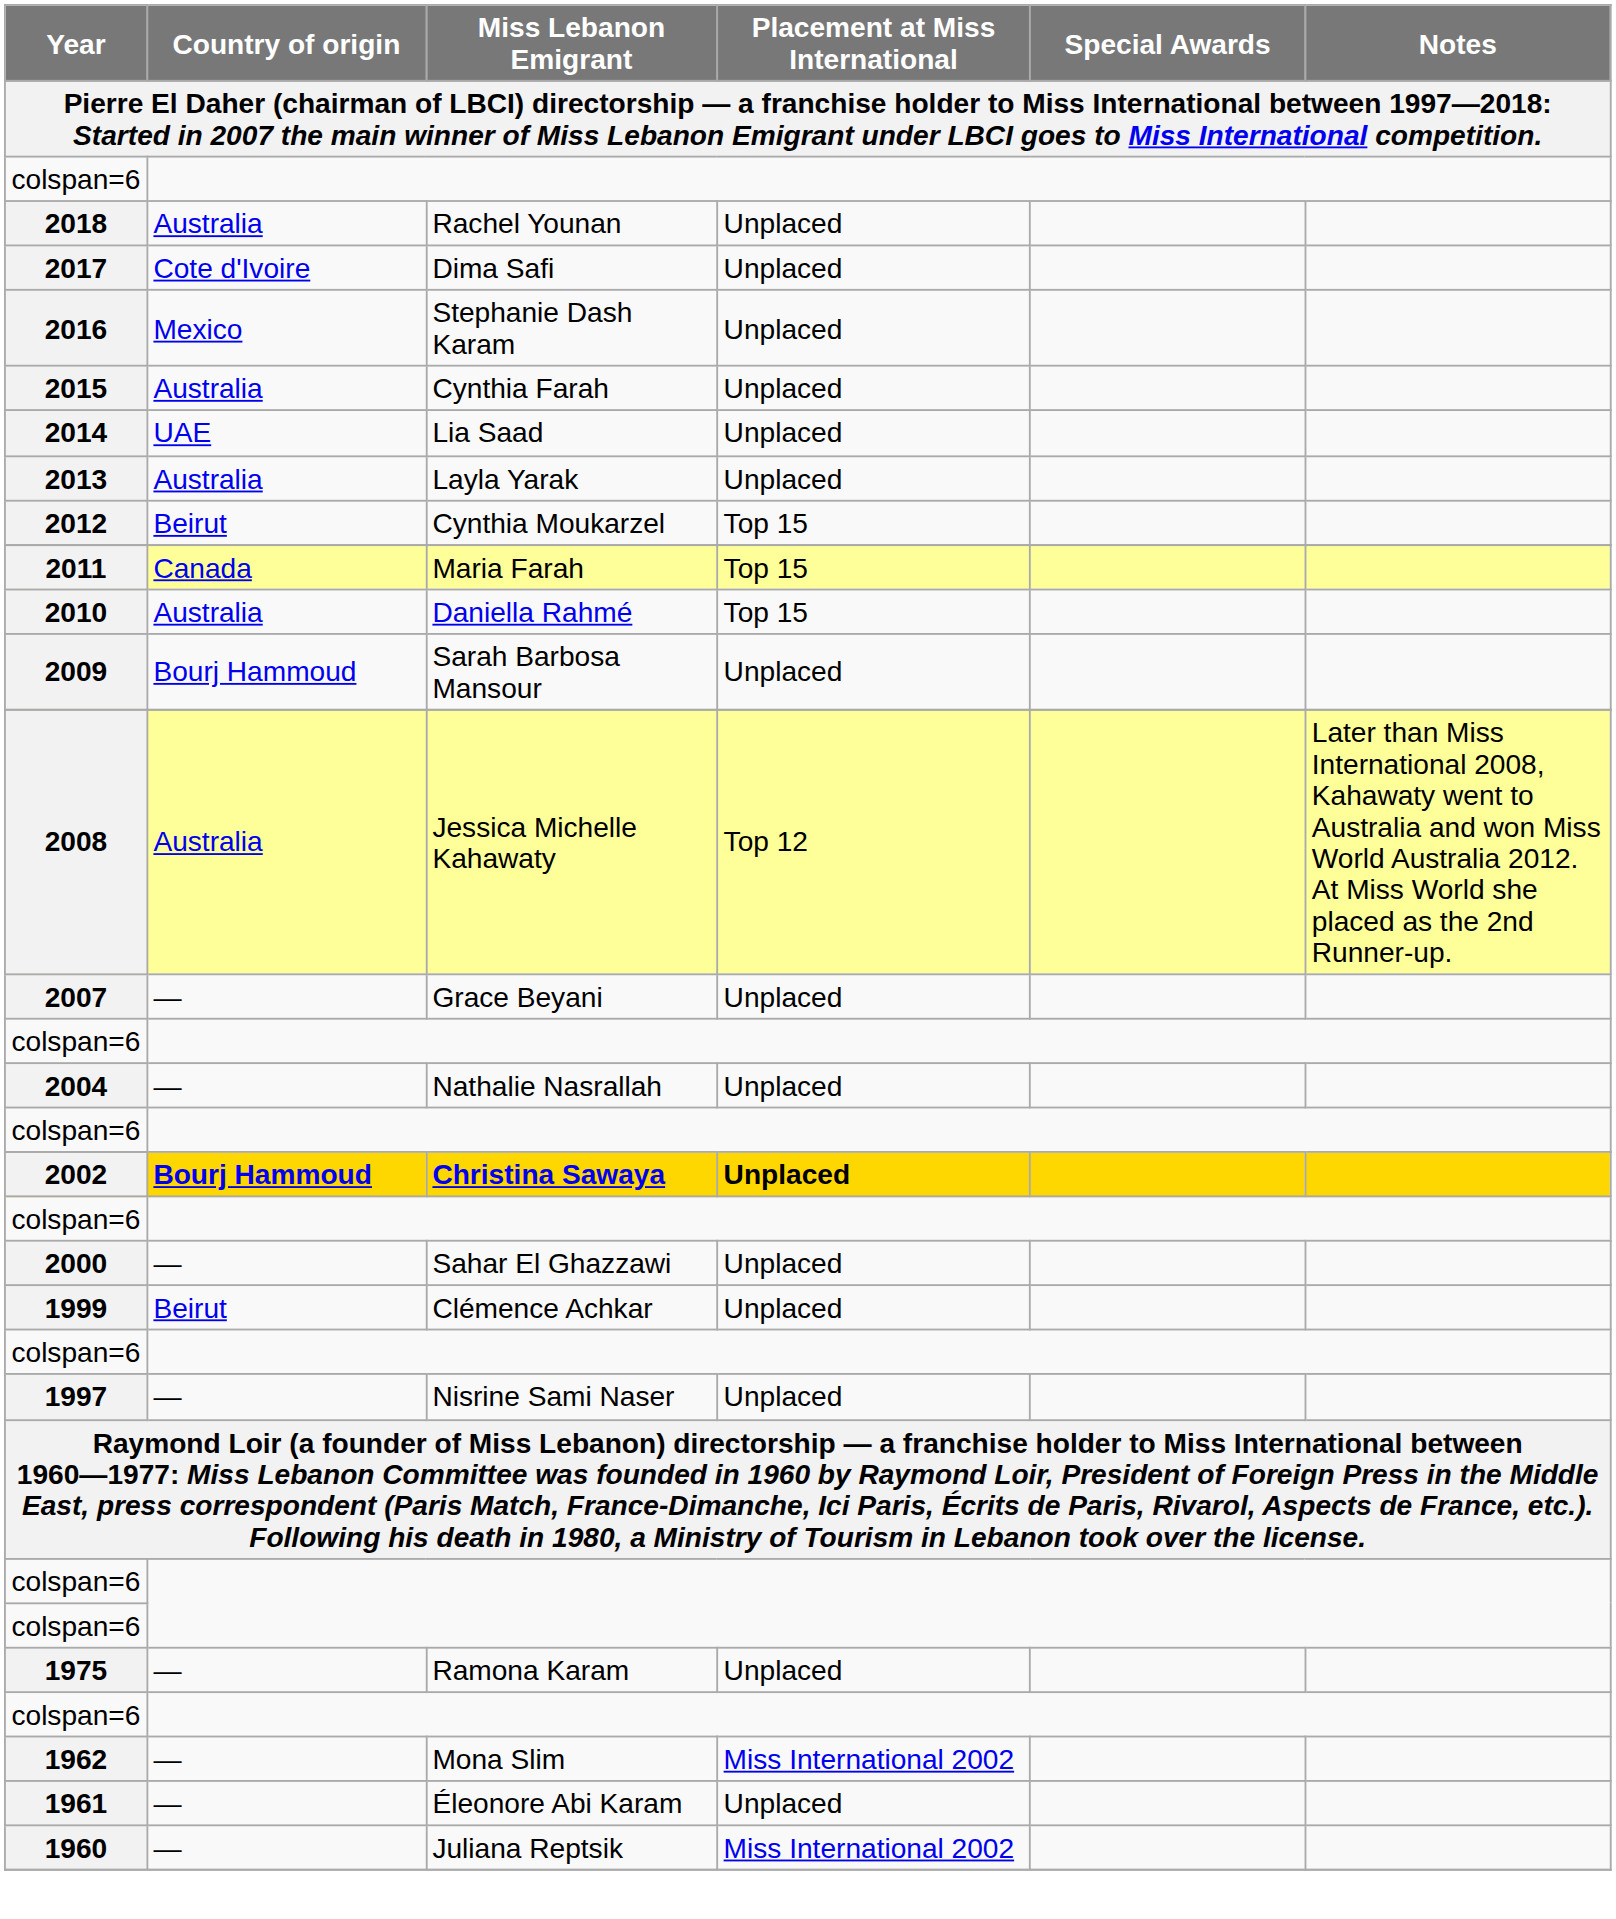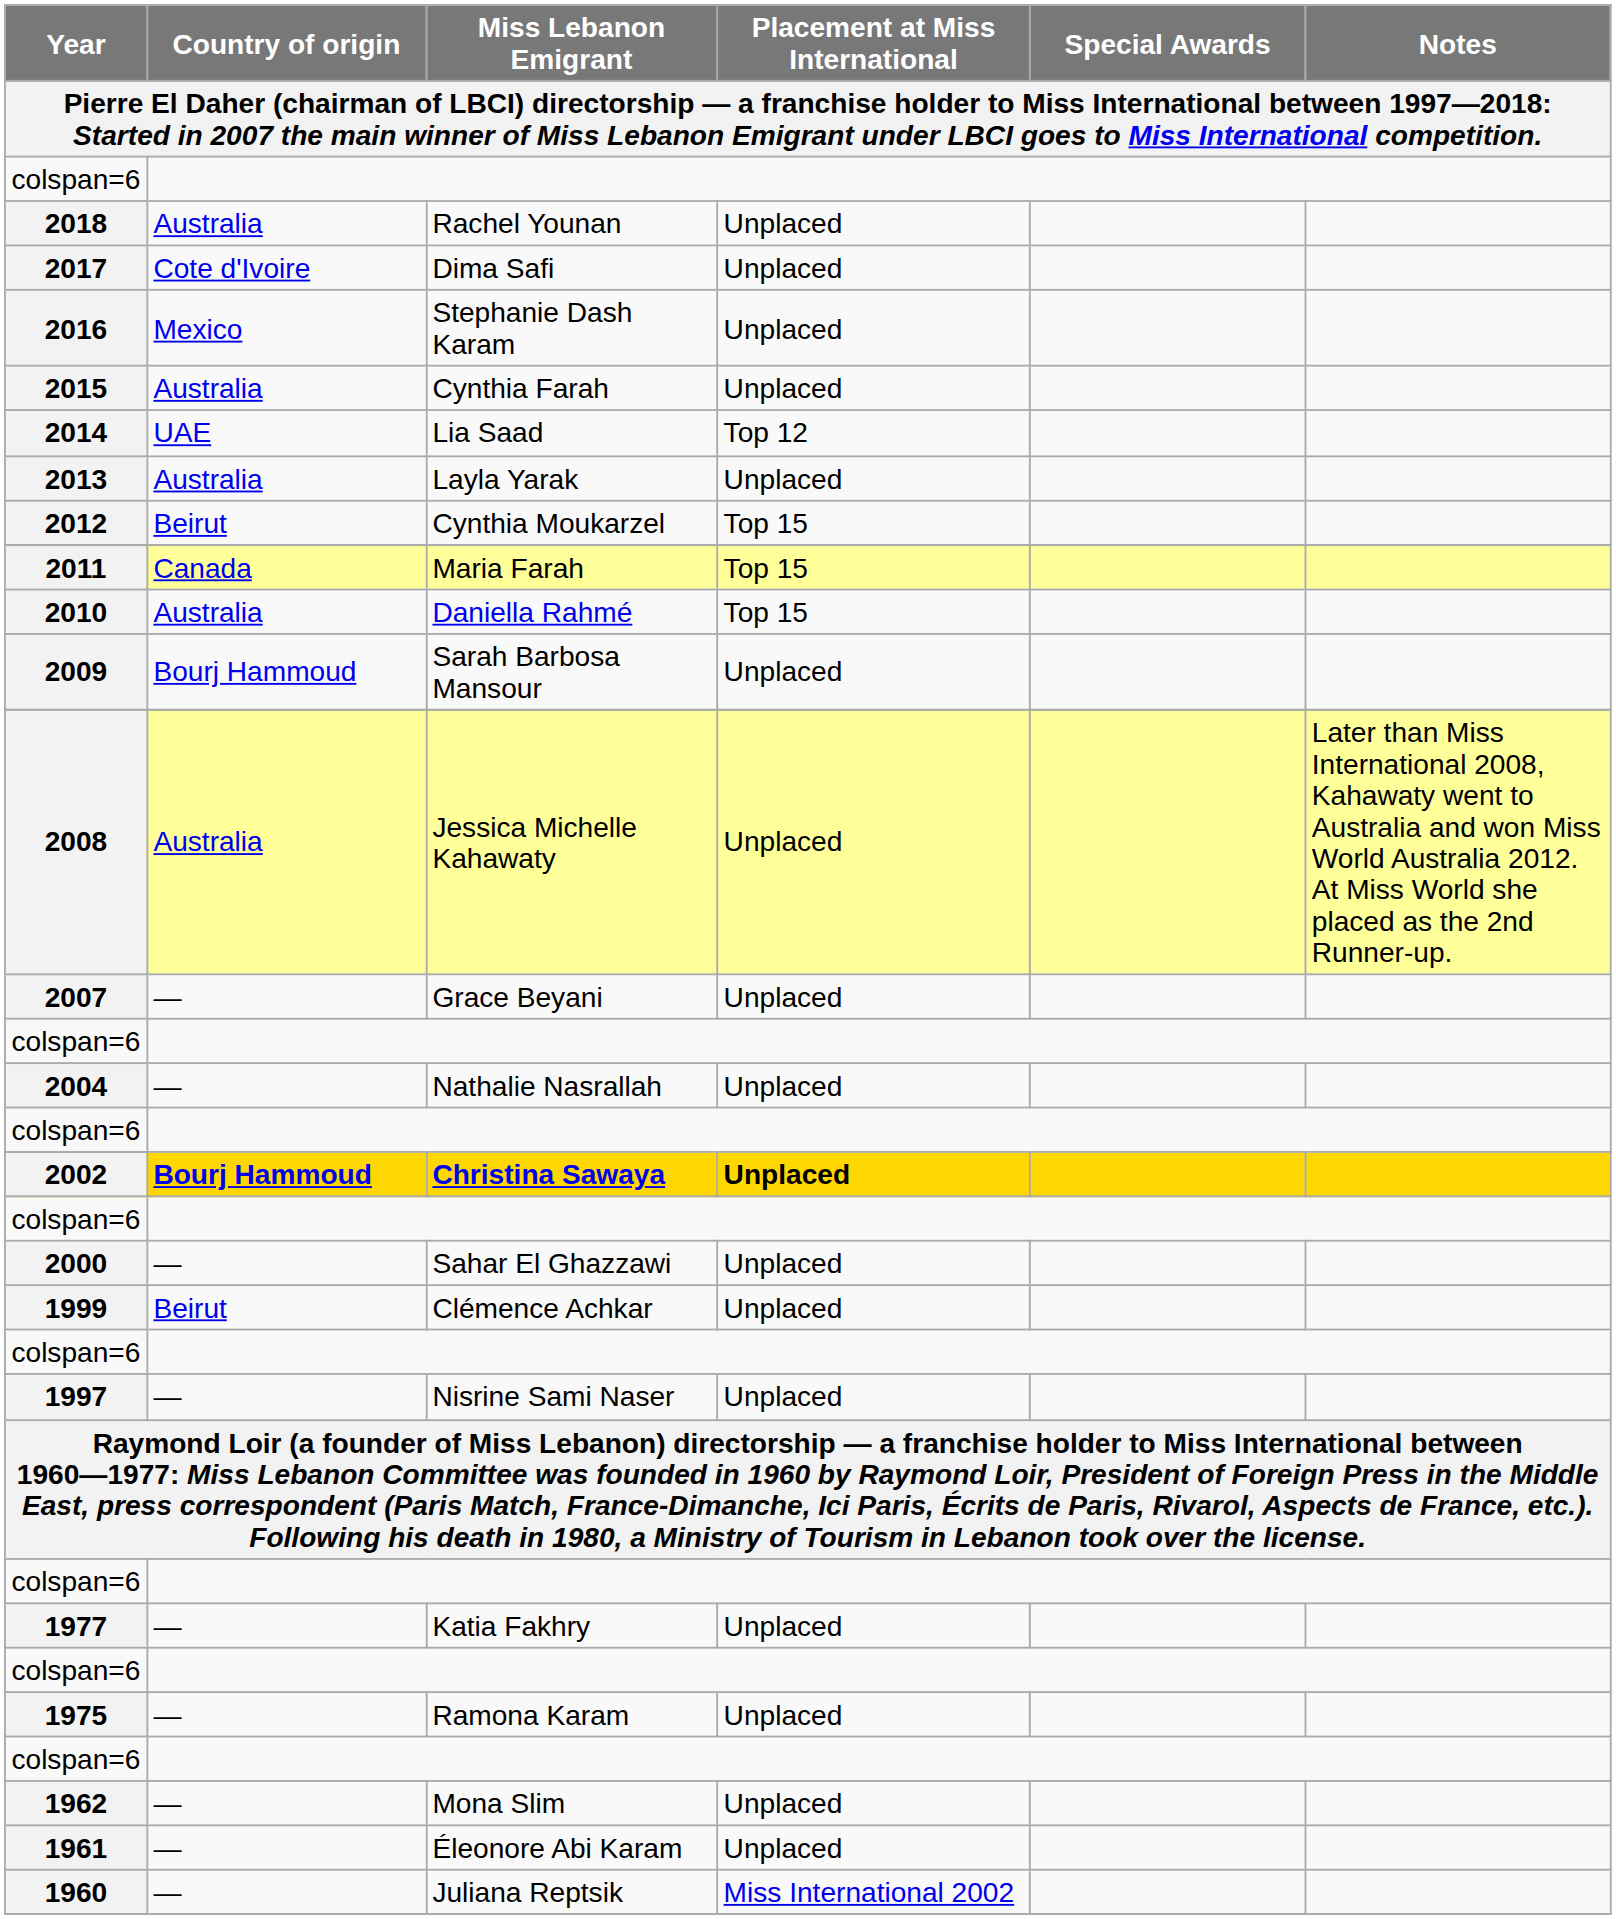2014 | Placement at Miss International: Unplaced -> Top 12
2008 | Placement at Miss International: Top 12 -> Unplaced
+ row: 1977 | — | Katia Fakhry | Unplaced
1962 | Placement at Miss International: Miss International 2002 -> Unplaced
